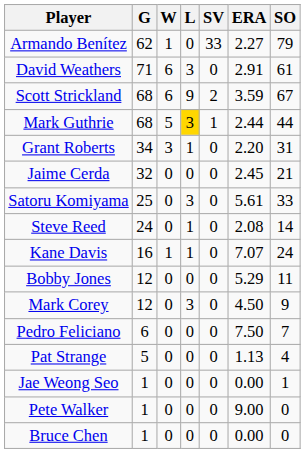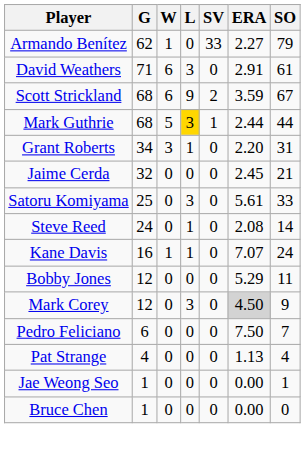Mark Corey | ERA: no background -> lightgrey background
Pat Strange | G: 5 -> 4
- row: Pete Walker | 1 | 0 | 0 | 0 | 9.00 | 0
